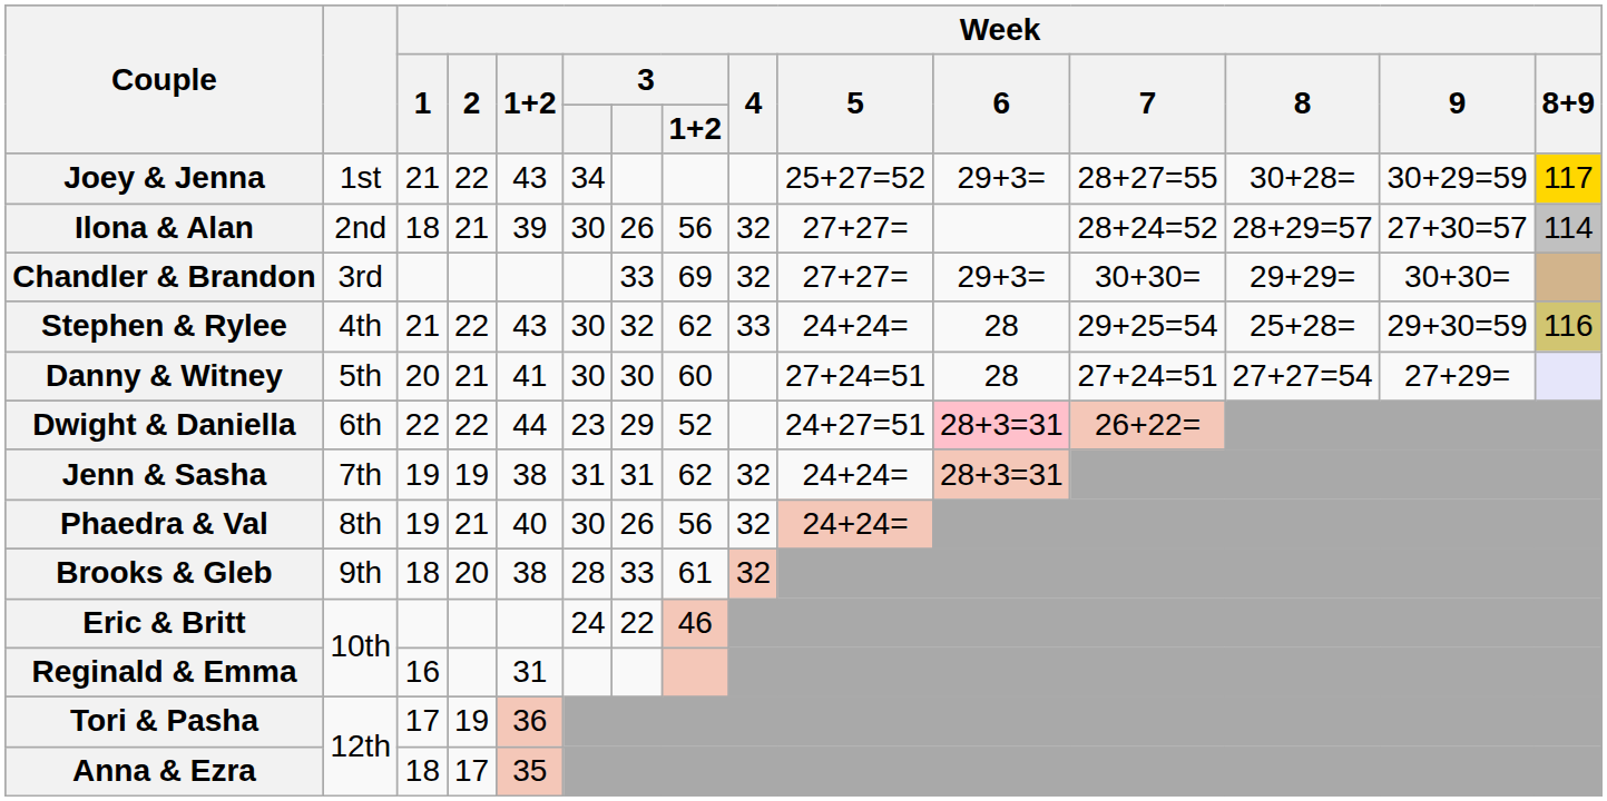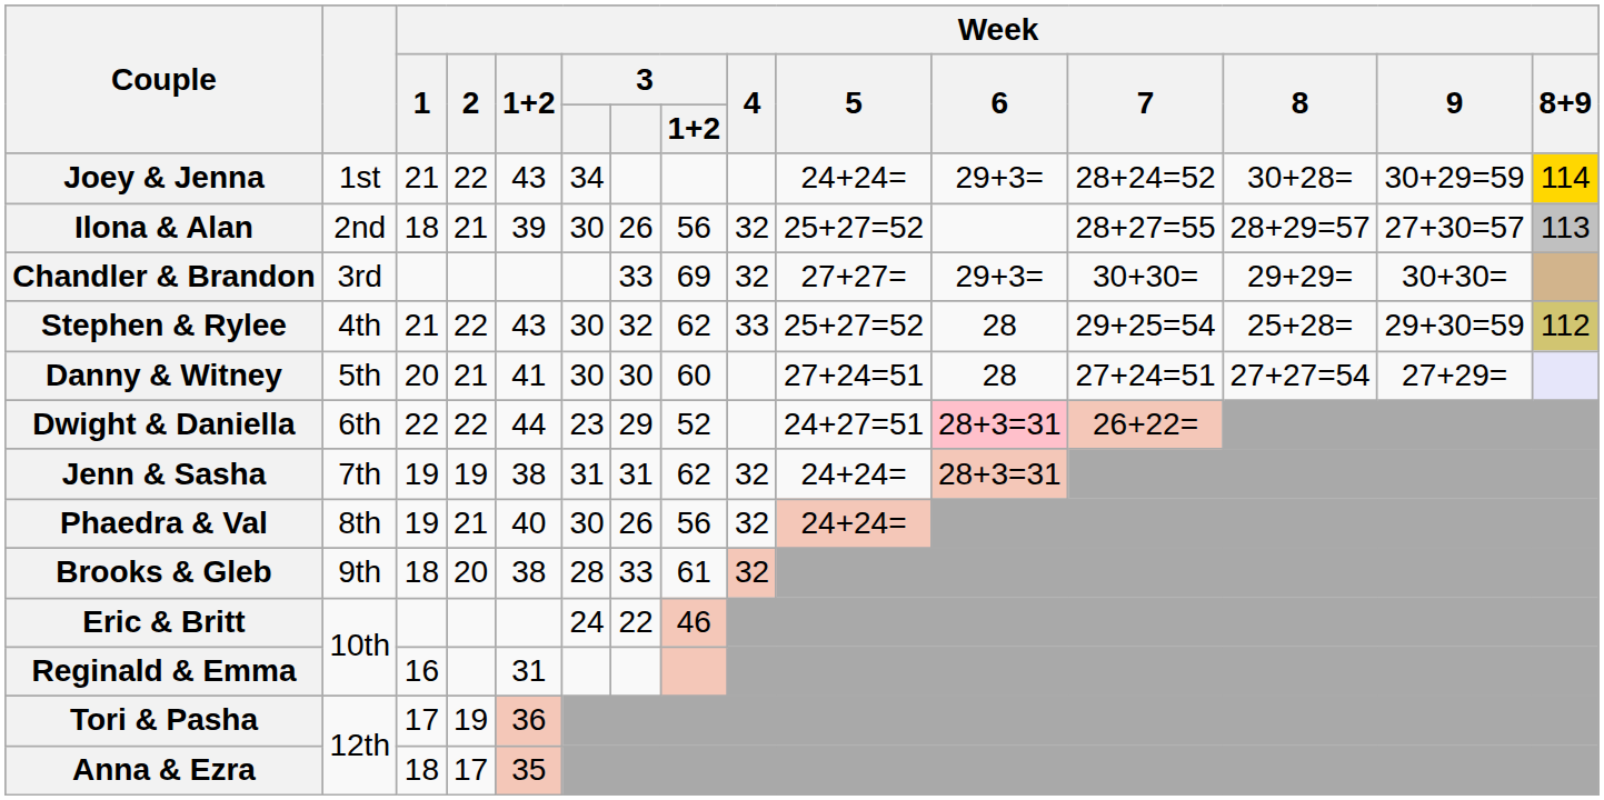Joey & Jenna | Week / 5: 25+27=52 -> 24+24=
Joey & Jenna | Week / 7: 28+27=55 -> 28+24=52
Joey & Jenna | Week / 8+9: 117 -> 114
Ilona & Alan | Week / 5: 27+27= -> 25+27=52
Ilona & Alan | Week / 7: 28+24=52 -> 28+27=55
Ilona & Alan | Week / 8+9: 114 -> 113
Stephen & Rylee | Week / 5: 24+24= -> 25+27=52
Stephen & Rylee | Week / 8+9: 116 -> 112
